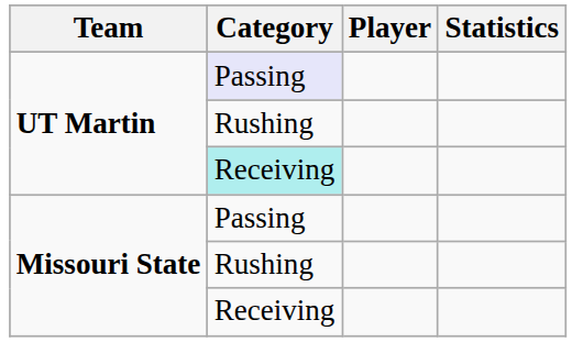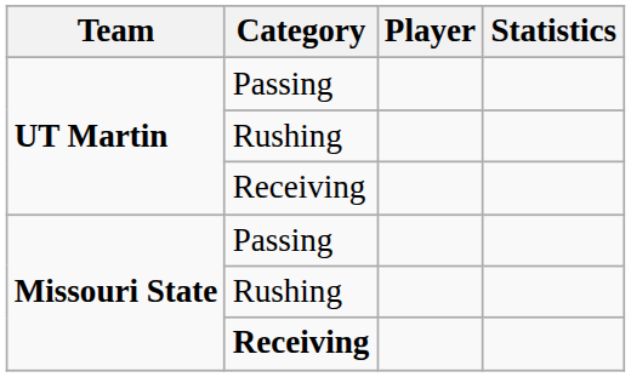UT Martin / Passing | Category: lavender background -> no background
UT Martin / Receiving | Category: paleturquoise background -> no background
Missouri State / Receiving | Category: normal -> bold
